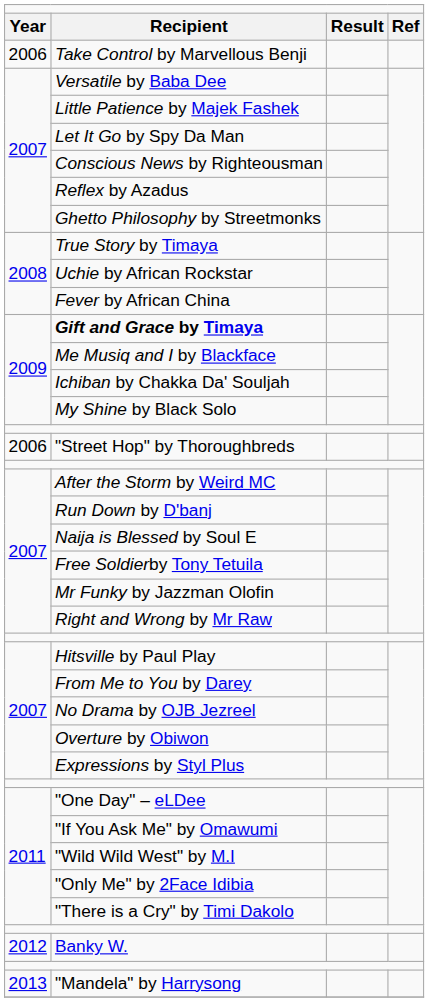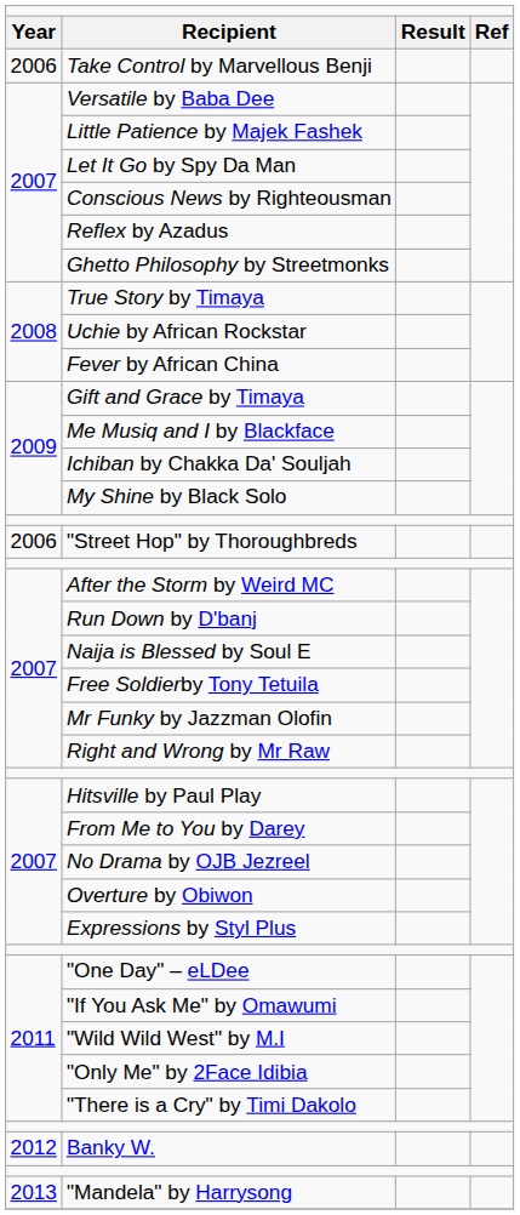Gift and Grace by Timaya | column 2: bold -> normal
